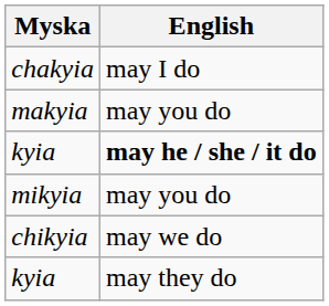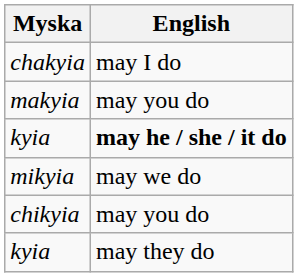row 5 | English: may you do -> may we do
row 6 | English: may we do -> may you do
